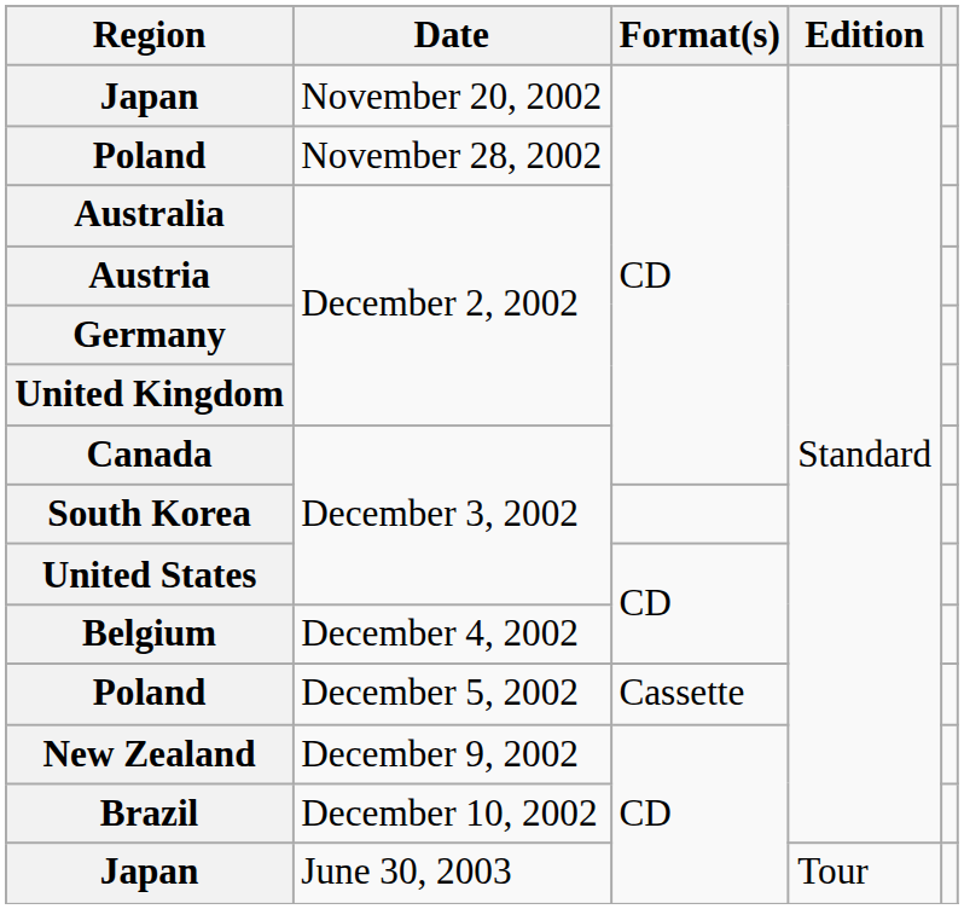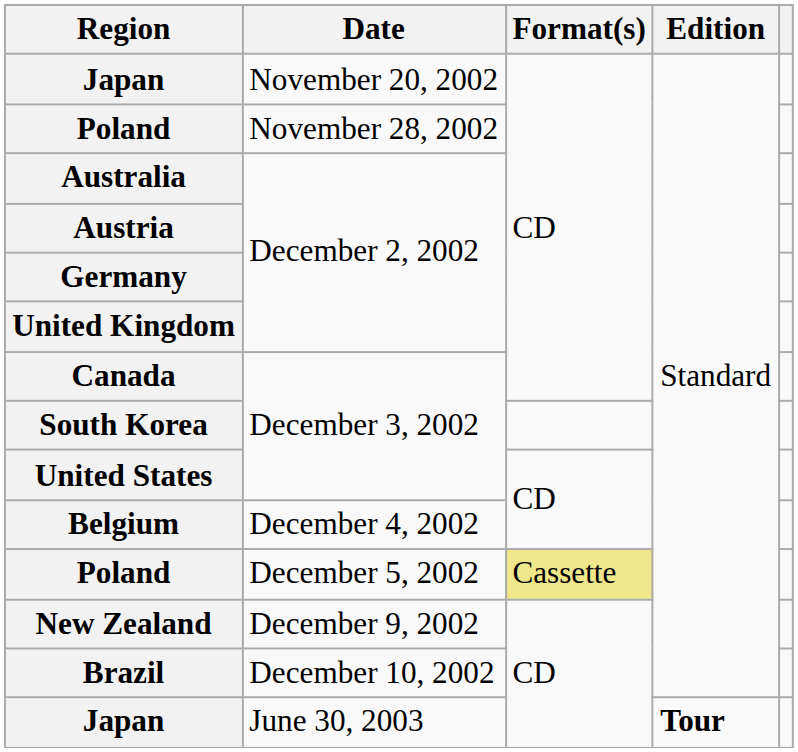Poland / December 5, 2002 | Format(s): no background -> khaki background
Japan / June 30, 2003 | Edition: normal -> bold
